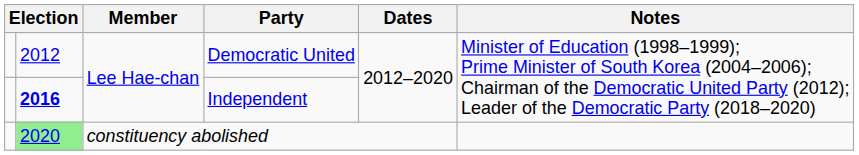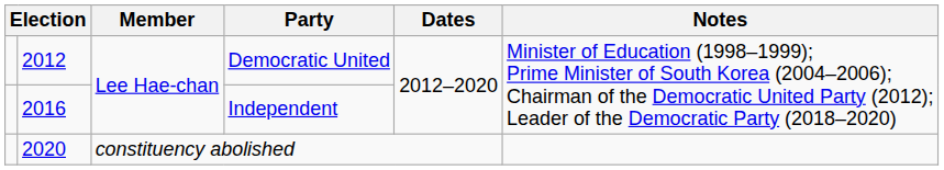Independent | column 2: bold -> normal
constituency abolished | column 2: lightgreen background -> no background
